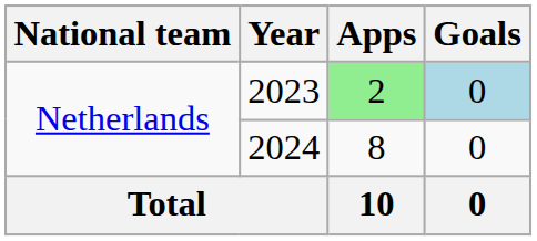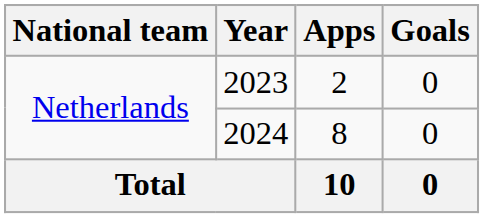2023 | Apps: lightgreen background -> no background
2023 | Goals: lightblue background -> no background
